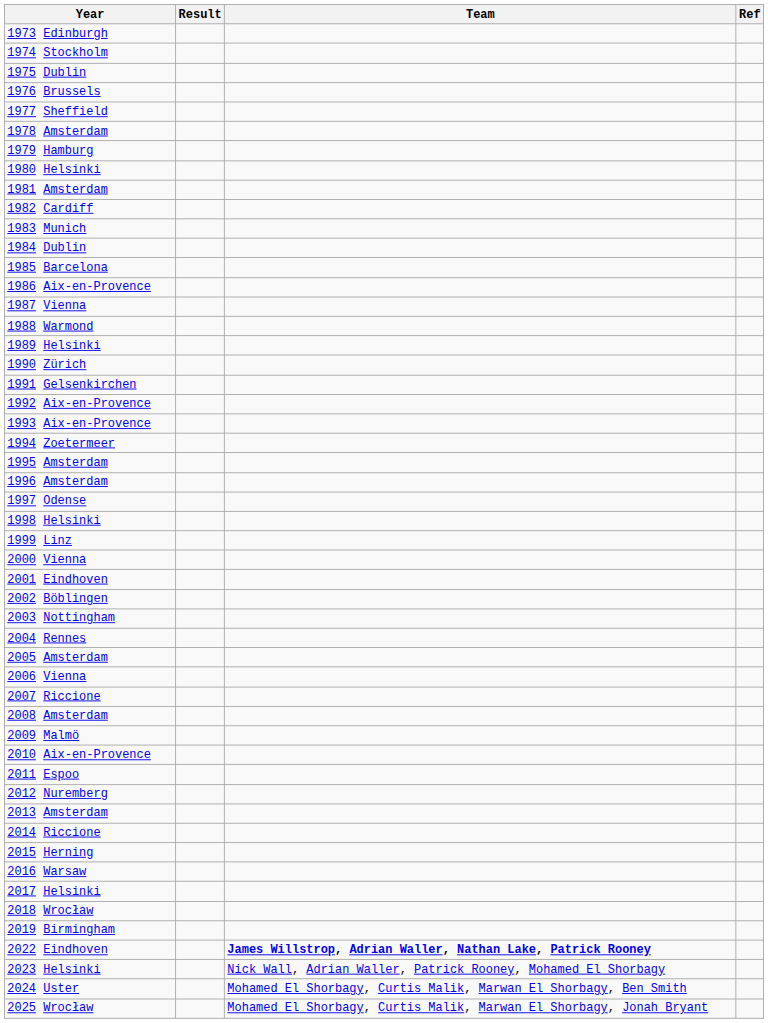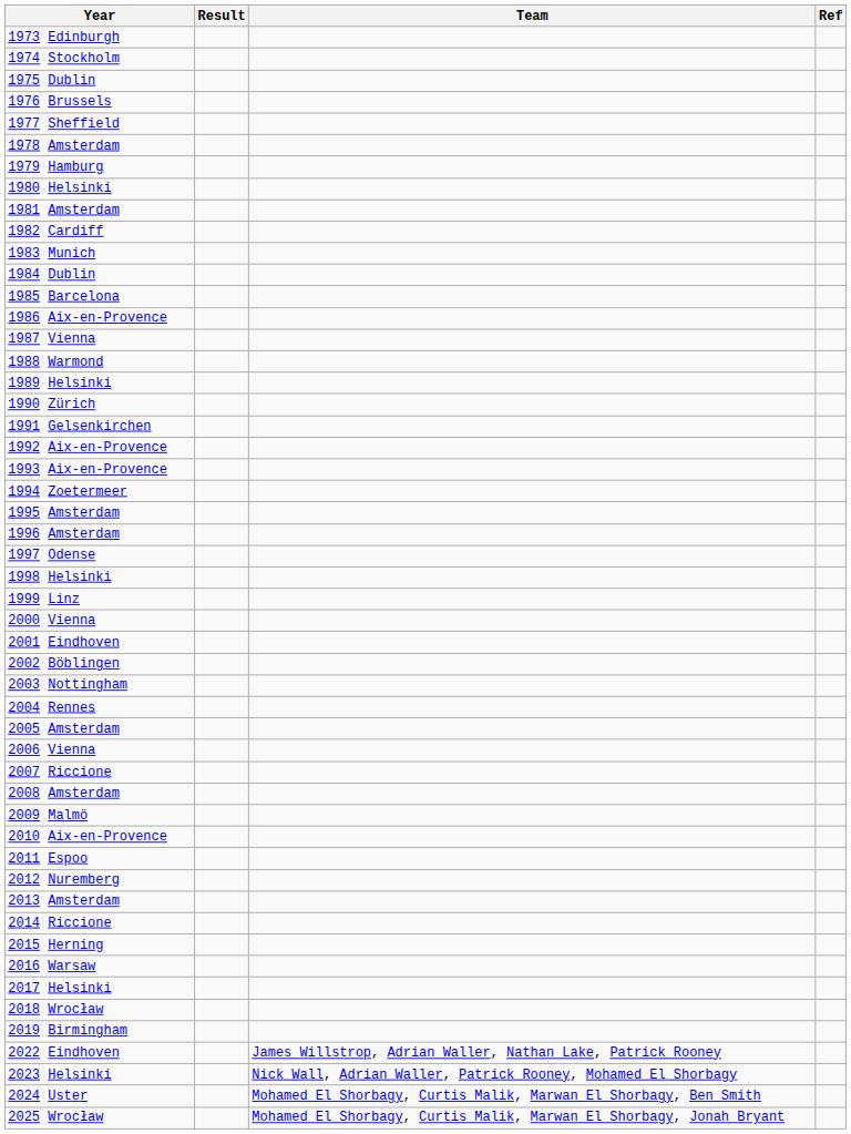2022 Eindhoven | Team: bold -> normal
